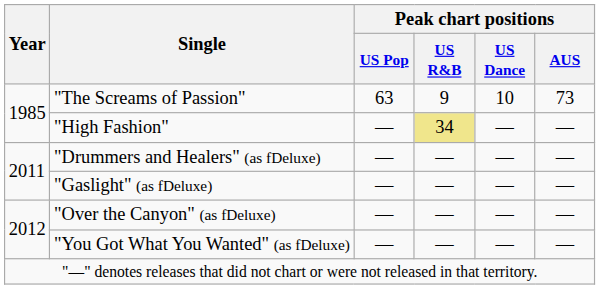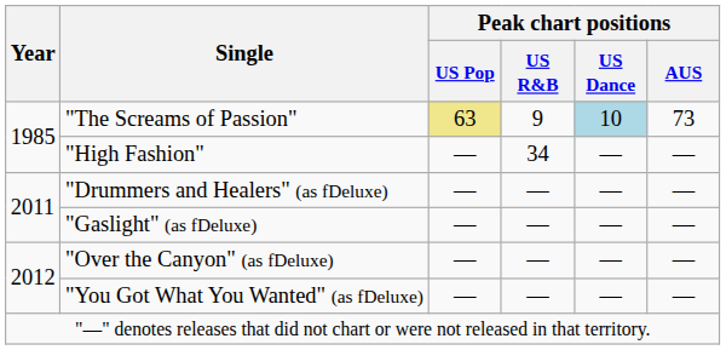"The Screams of Passion" | Peak chart positions / US Pop: no background -> khaki background
"The Screams of Passion" | Peak chart positions / US Dance: no background -> lightblue background
"High Fashion" | Peak chart positions / US R&B: khaki background -> no background
